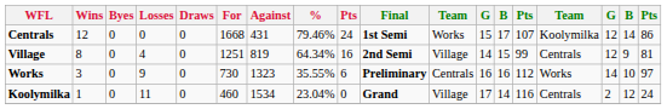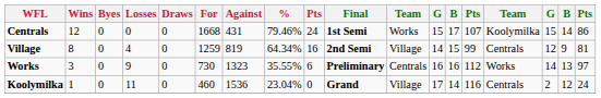row 2 | column 16: 12 -> 15
row 3 | For: 1251 -> 1259
row 4 | column 17: 10 -> 13
row 5 | Against: 1534 -> 1536
